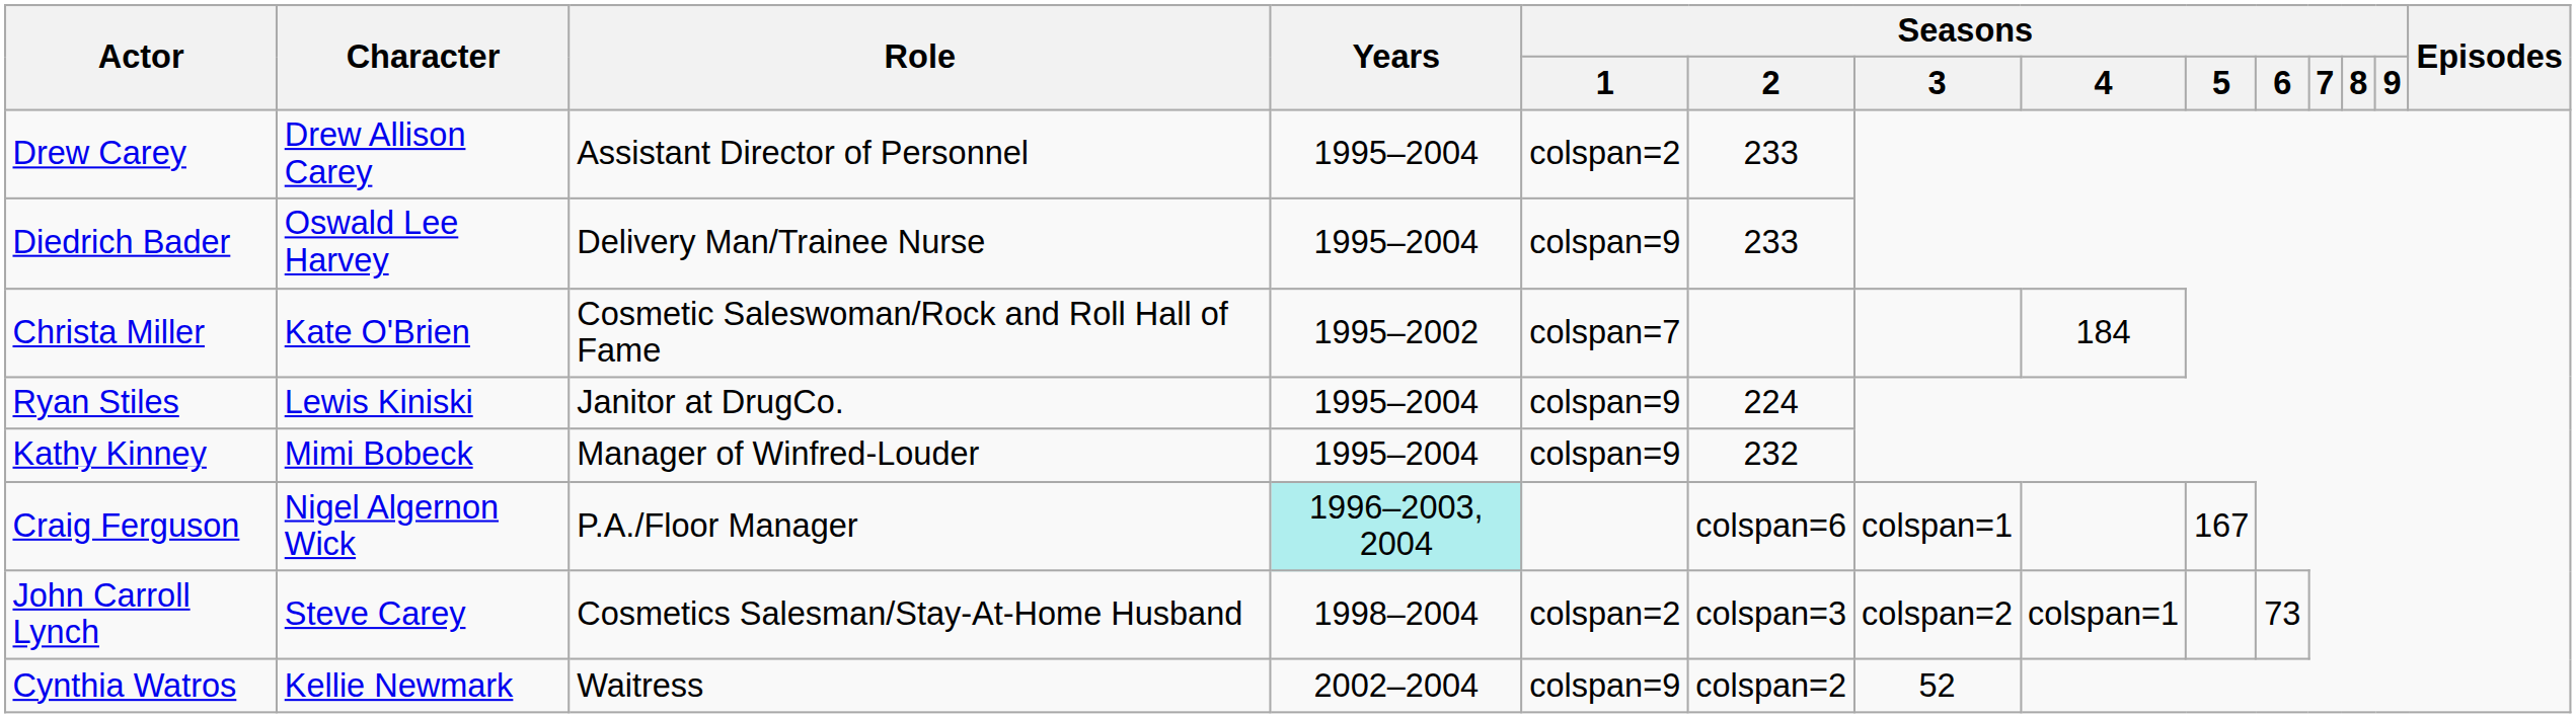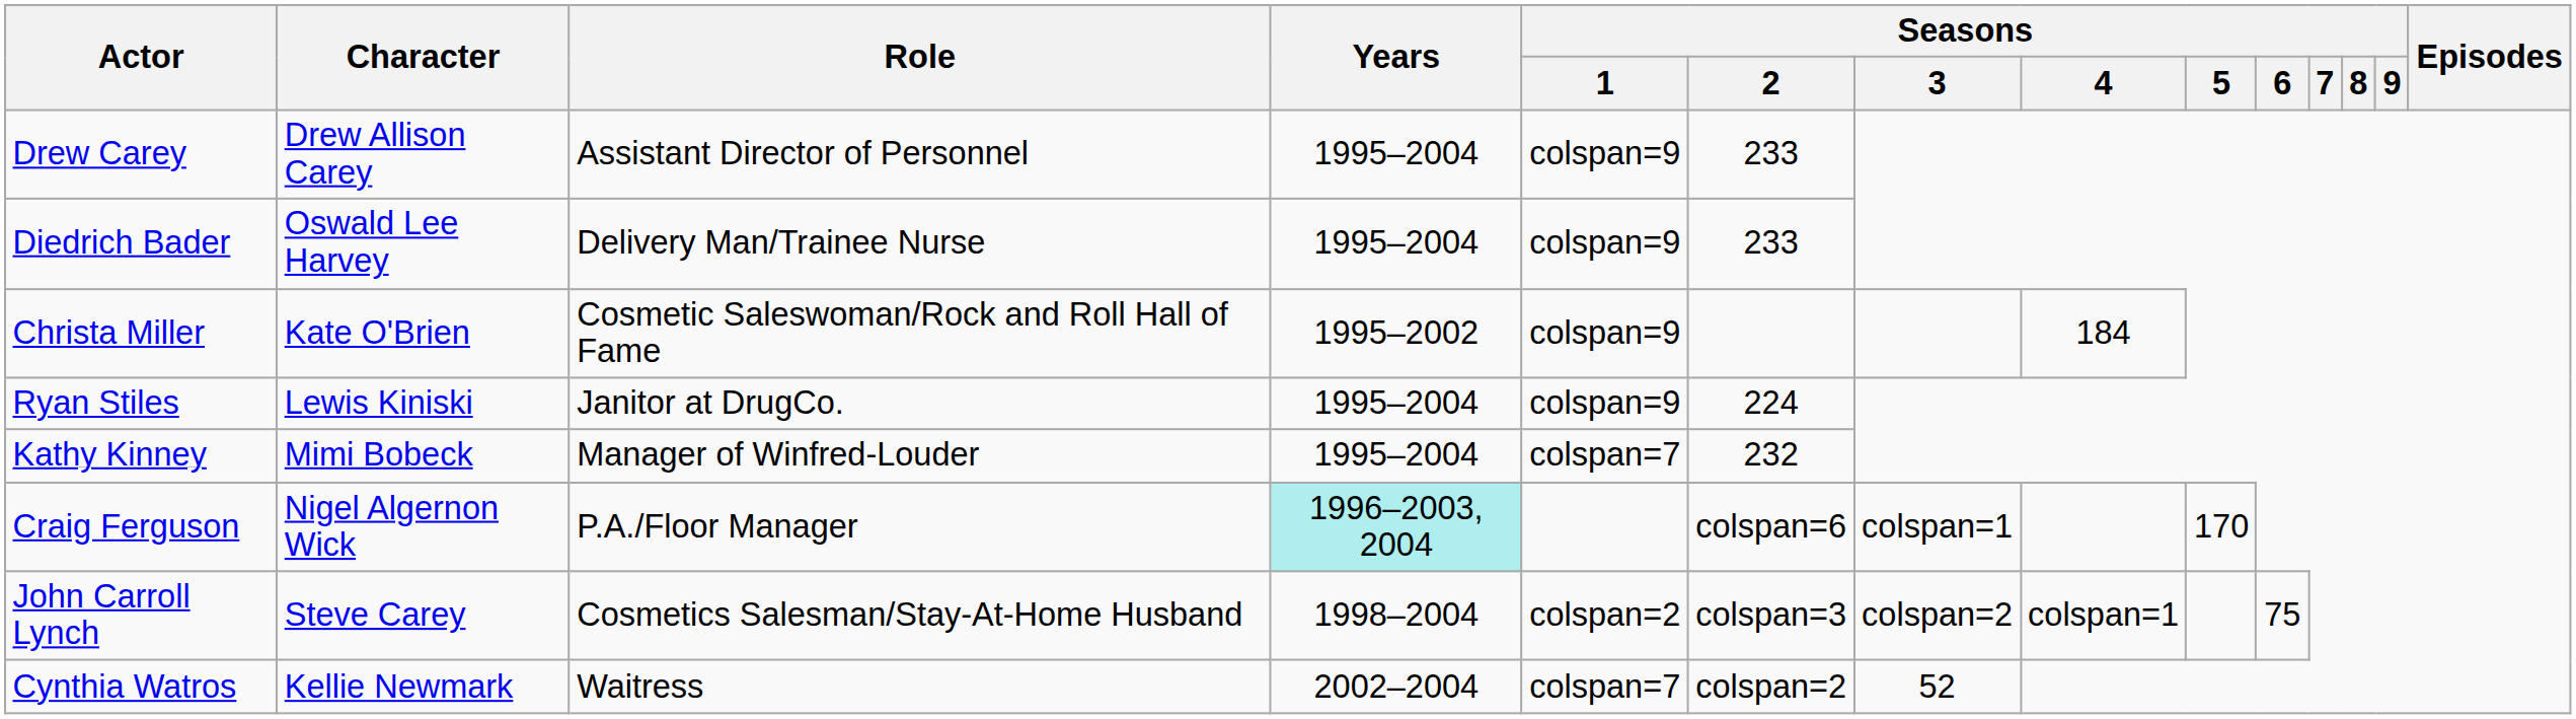Drew Carey | Seasons / 1: colspan=2 -> colspan=9
Christa Miller | Seasons / 1: colspan=7 -> colspan=9
Kathy Kinney | Seasons / 1: colspan=9 -> colspan=7
Craig Ferguson | Seasons / 5: 167 -> 170
John Carroll Lynch | Seasons / 6: 73 -> 75
Cynthia Watros | Seasons / 1: colspan=9 -> colspan=7
